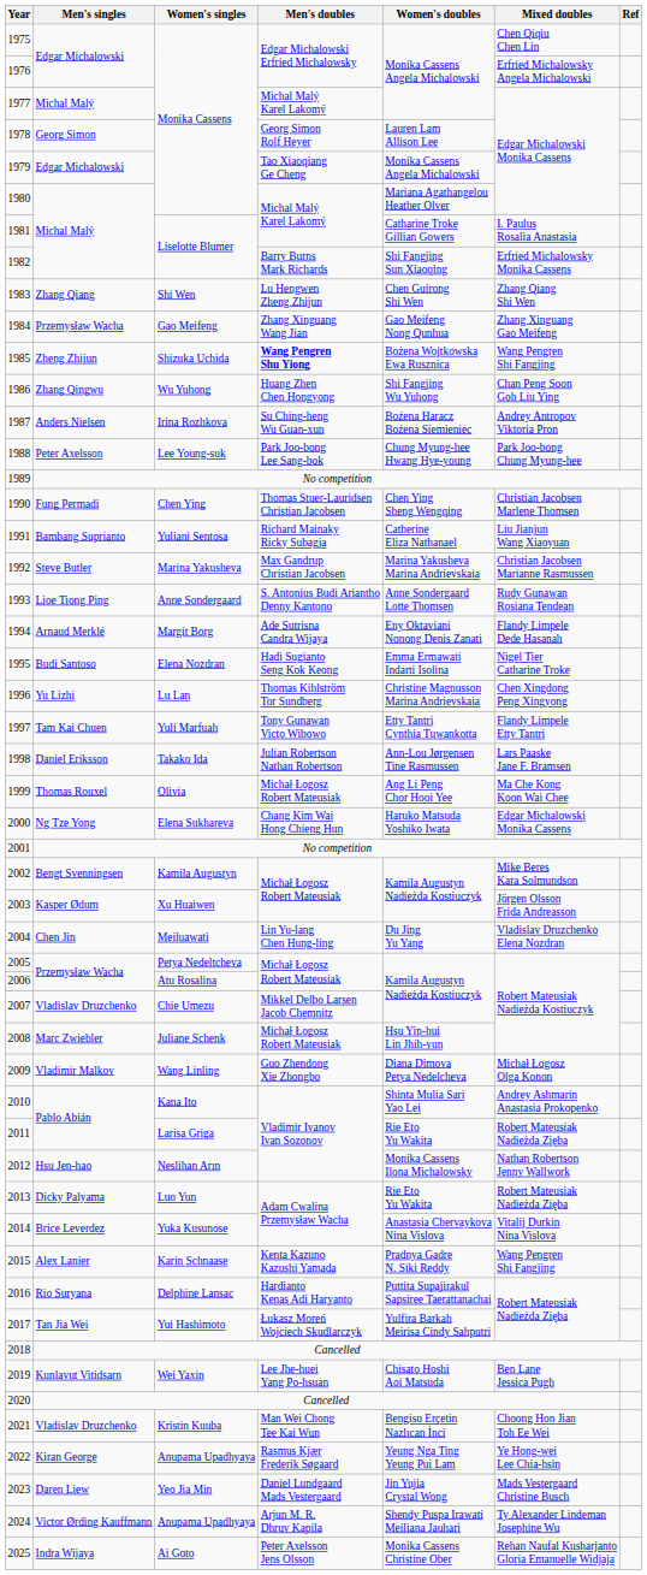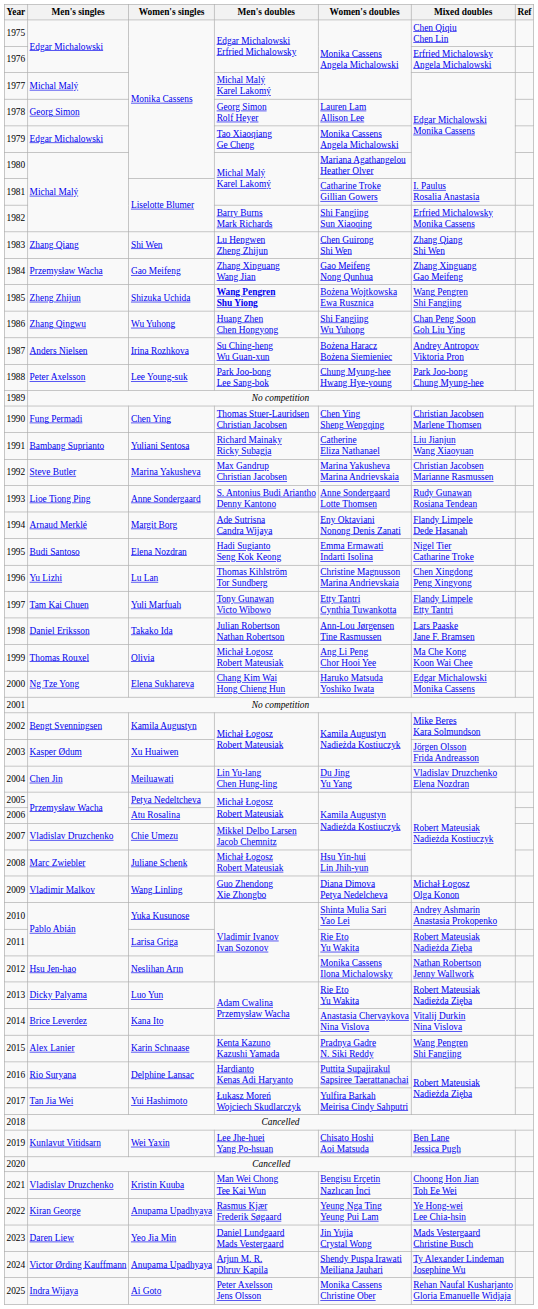2010 | Women's singles: Kana Ito -> Yuka Kusunose
2014 | Women's singles: Yuka Kusunose -> Kana Ito
